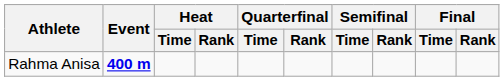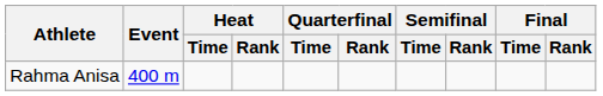Rahma Anisa | Event: bold -> normal
